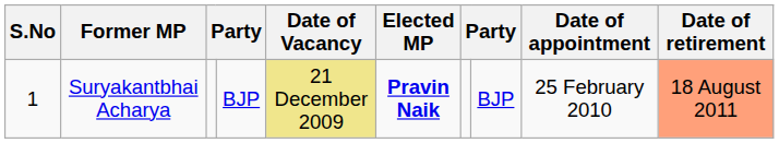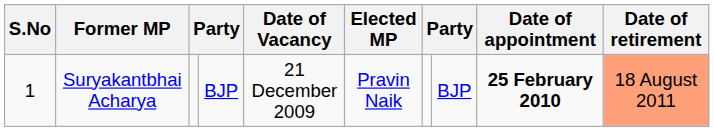Suryakantbhai Acharya | Date of Vacancy: khaki background -> no background
Suryakantbhai Acharya | Elected MP: bold -> normal
Suryakantbhai Acharya | Date of appointment: normal -> bold
